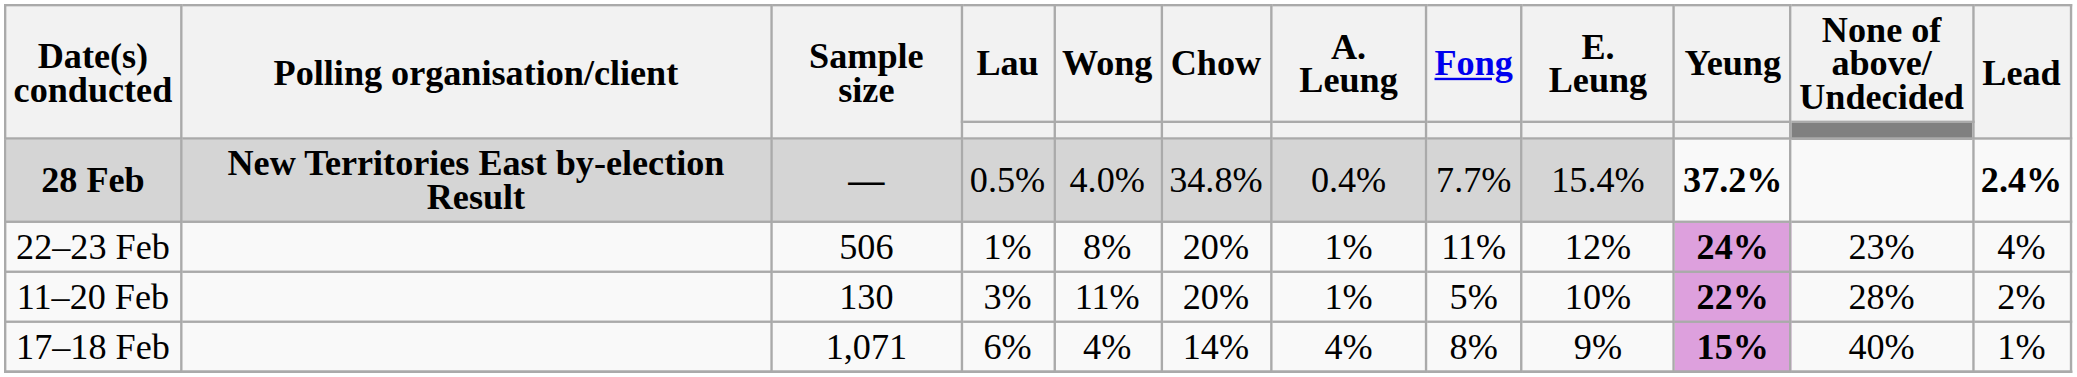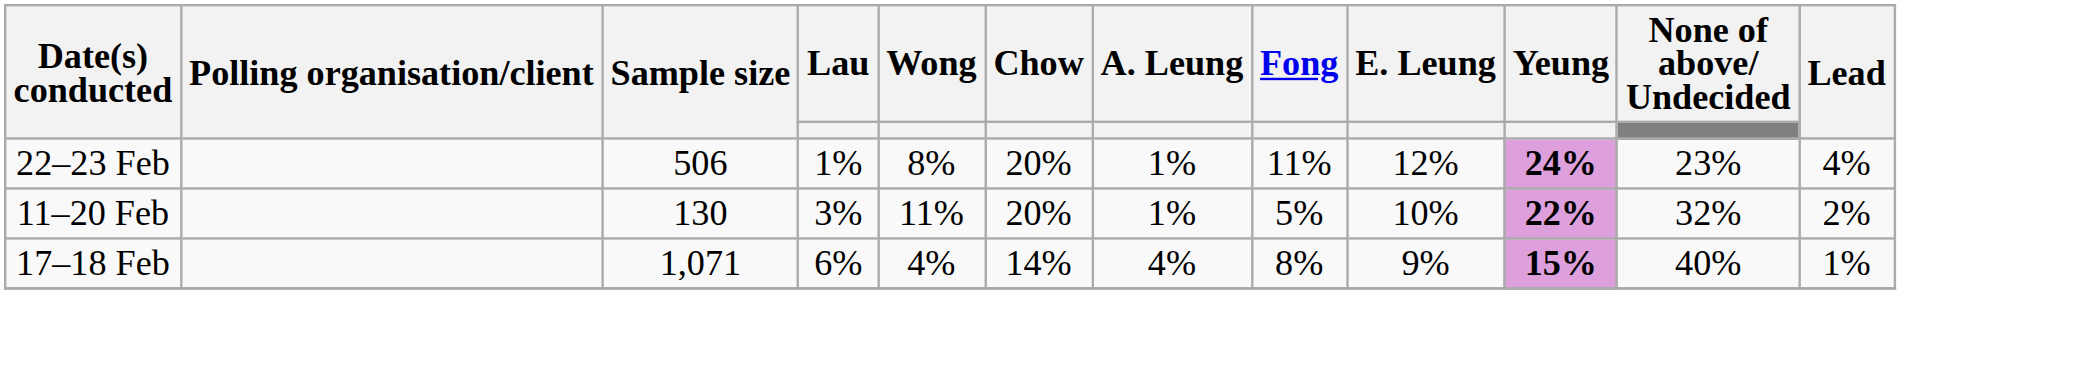- row: 28 Feb | New Territories East by-election Result | — | 0.5% | 4.0% | 34.8% | 0.4% | 7.7% | 15.4% | 37.2% | 2.4%
11–20 Feb | None of above/ Undecided: 28% -> 32%
